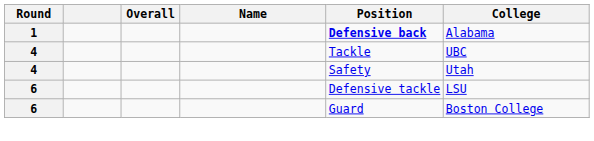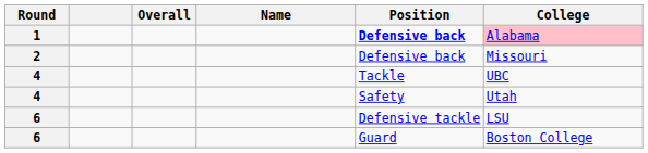1 | College: no background -> pink background
+ row: 2 | Defensive back | Missouri
